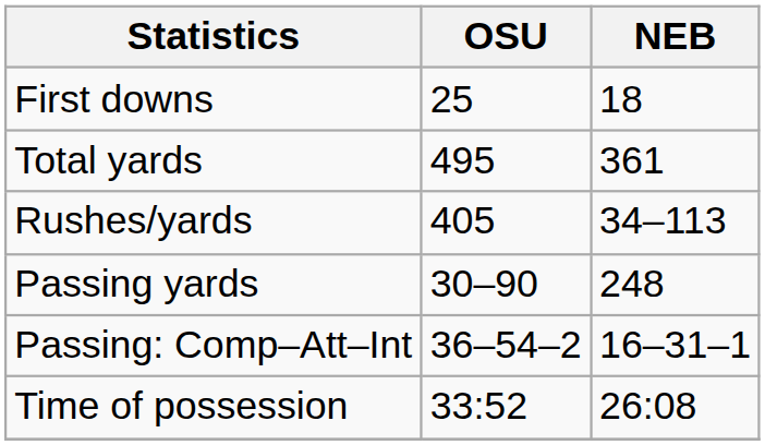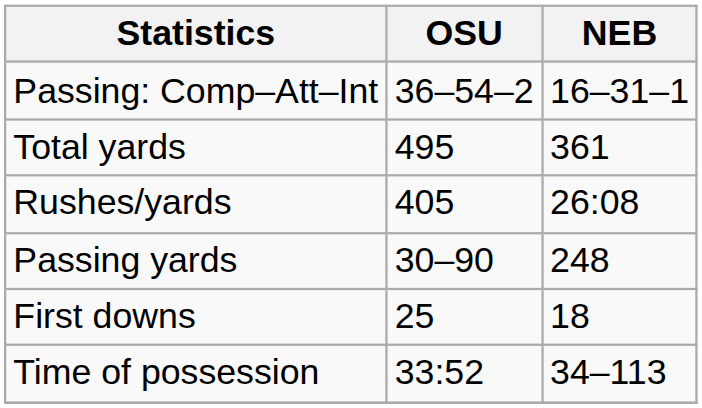rows swapped: First downs <-> Passing: Comp–Att–Int
Rushes/yards | NEB: 34–113 -> 26:08
Time of possession | NEB: 26:08 -> 34–113
